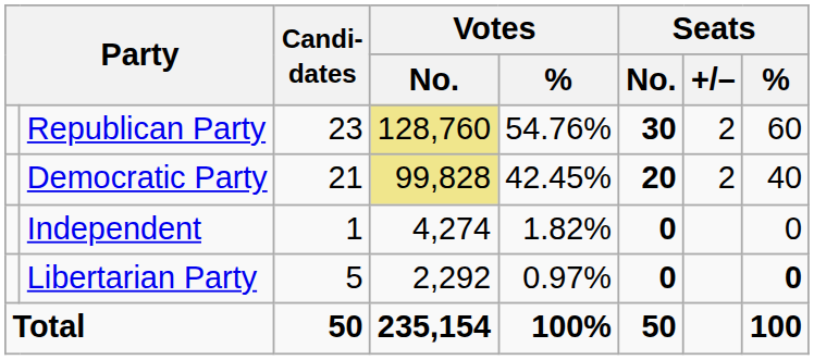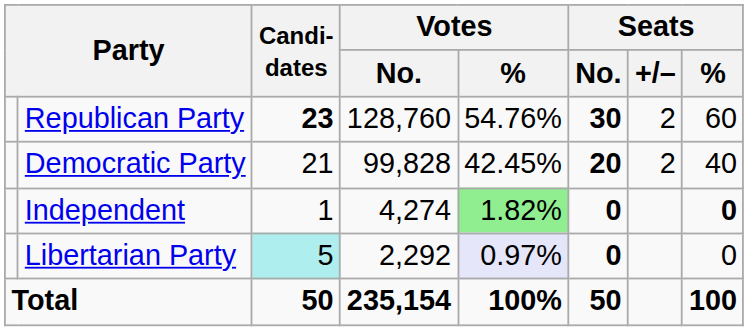Republican Party | Candi- dates: normal -> bold
Republican Party | Votes / No.: khaki background -> no background
Democratic Party | Votes / No.: khaki background -> no background
Independent | Votes / %: no background -> lightgreen background
Independent | Seats / %: normal -> bold
Libertarian Party | Candi- dates: no background -> paleturquoise background
Libertarian Party | Votes / %: no background -> lavender background
Libertarian Party | Seats / %: bold -> normal
